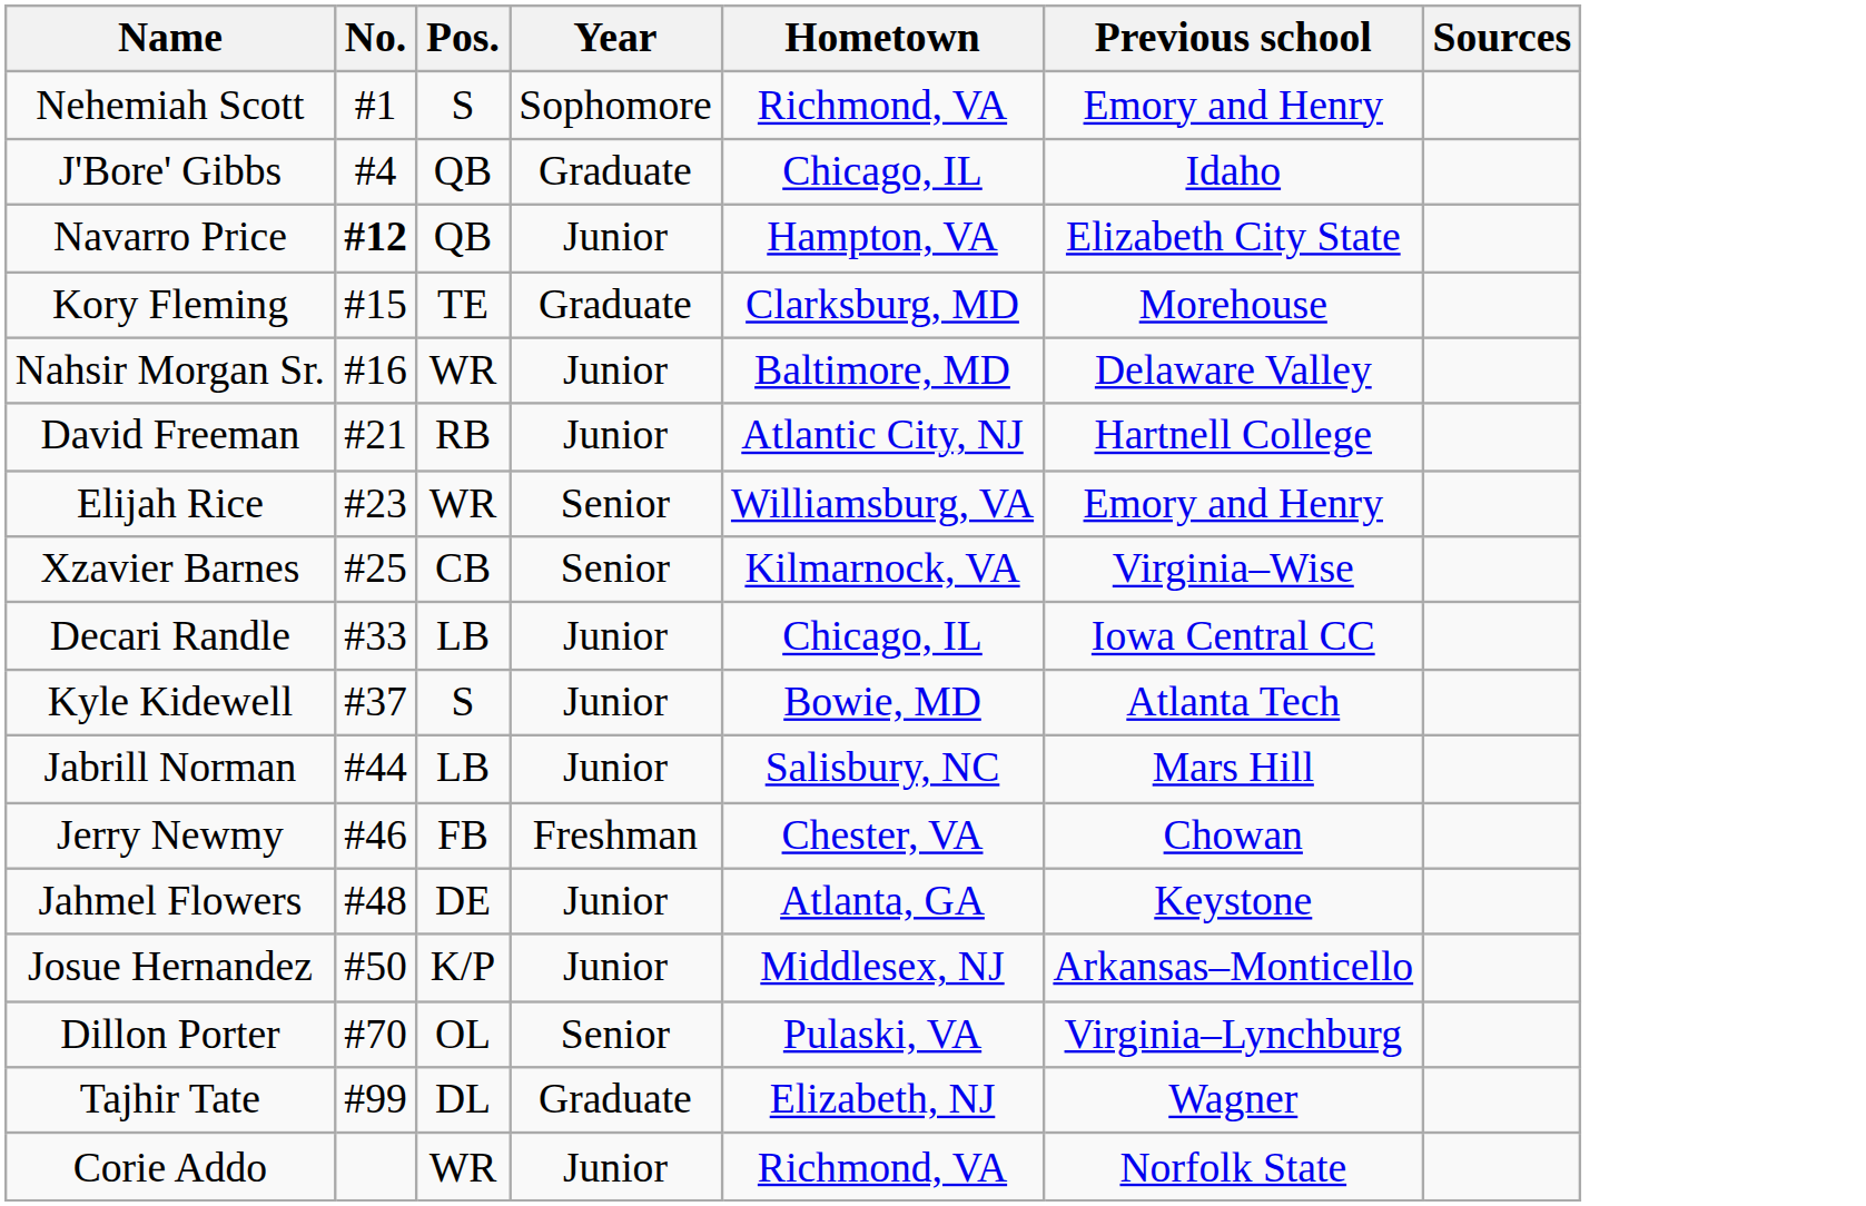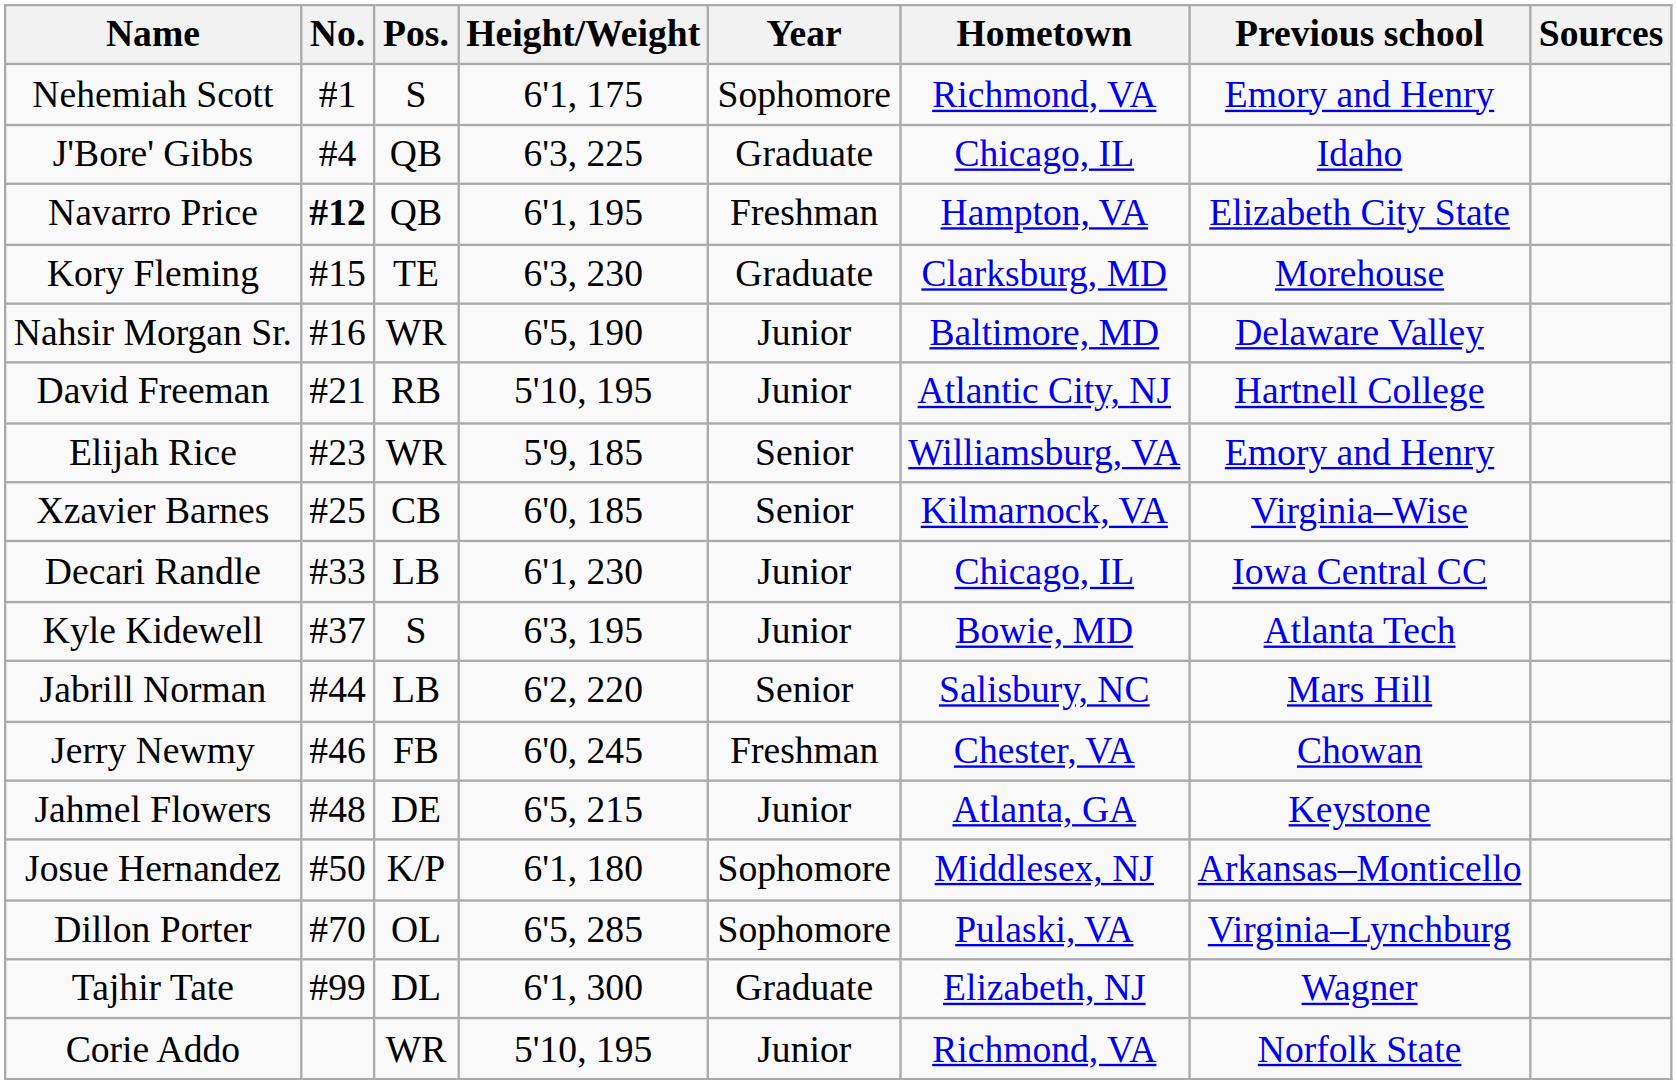+ column: Height/Weight | 6'1, 175 | 6'3, 225 | 6'1, 195 | 6'3, 230 | 6'5, 190 | 5'10, 195 | 5'9, 185 | 6'0, 185 | 6'1, 230 | 6'3, 195 | 6'2, 220 | 6'0, 245 | 6'5, 215 | 6'1, 180 | 6'5, 285 | 6'1, 300 | 5'10, 195
Navarro Price | Year: Junior -> Freshman
Jabrill Norman | Year: Junior -> Senior
Josue Hernandez | Year: Junior -> Sophomore
Dillon Porter | Year: Senior -> Sophomore
